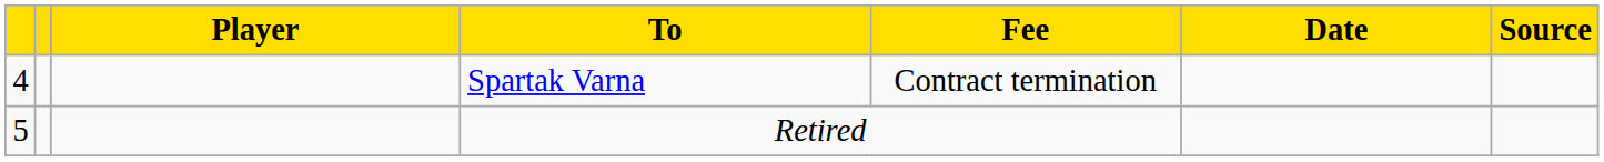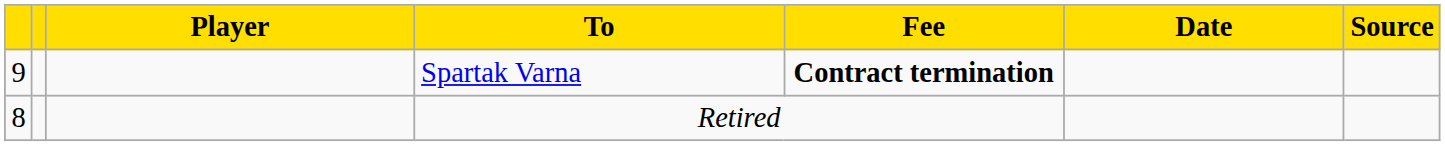Spartak Varna | column 1: 4 -> 9
Spartak Varna | Fee: normal -> bold
Retired | column 1: 5 -> 8
